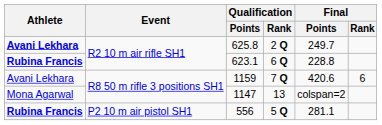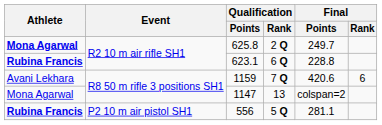625.8 | Athlete: Avani Lekhara -> Mona Agarwal
